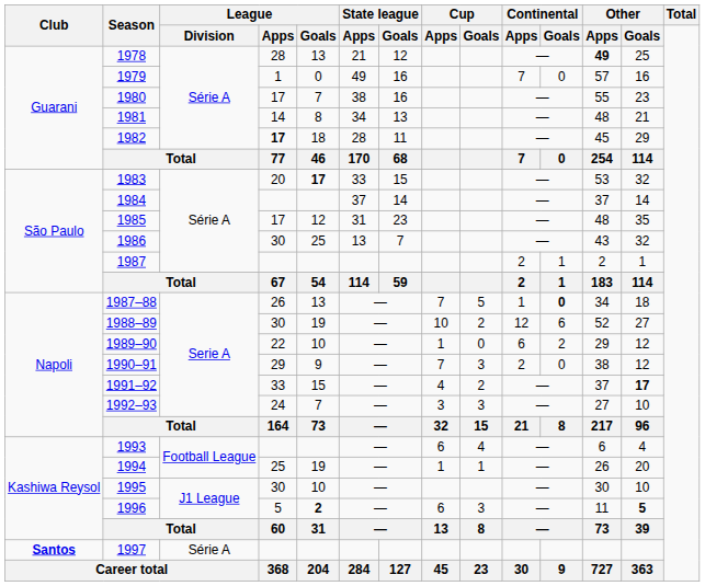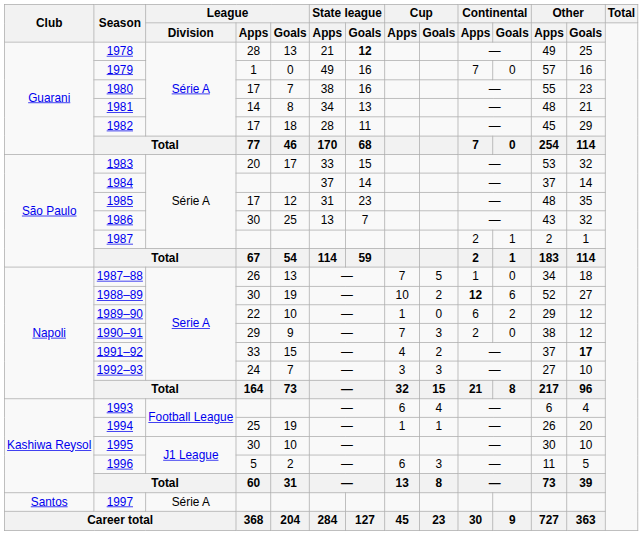1978 | State league / Goals: normal -> bold
1978 | Other / Apps: bold -> normal
1982 | League / Apps: bold -> normal
1983 | League / Goals: bold -> normal
1987–88 | Continental / Goals: bold -> normal
1988–89 | Continental / Apps: normal -> bold
1996 | League / Goals: bold -> normal
1996 | Other / Goals: bold -> normal
1997 | Club: bold -> normal
